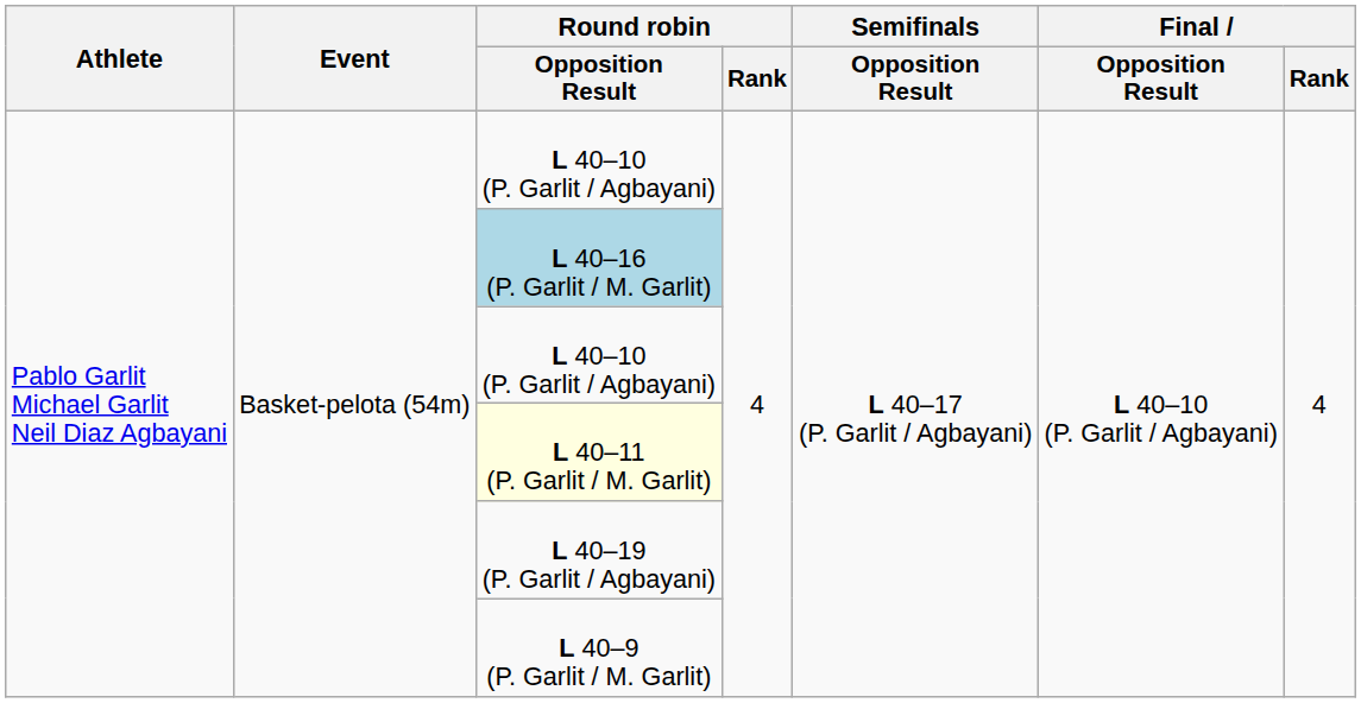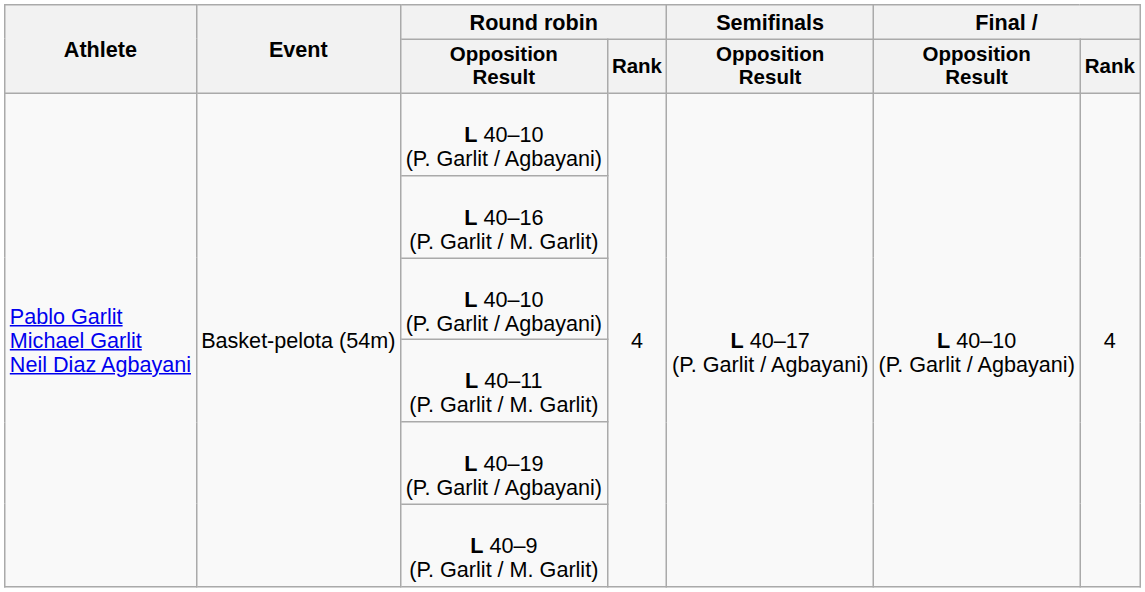L 40–16 (P. Garlit / M. Garlit) | Round robin / Opposition Result: lightblue background -> no background
L 40–11 (P. Garlit / M. Garlit) | Round robin / Opposition Result: lightyellow background -> no background
